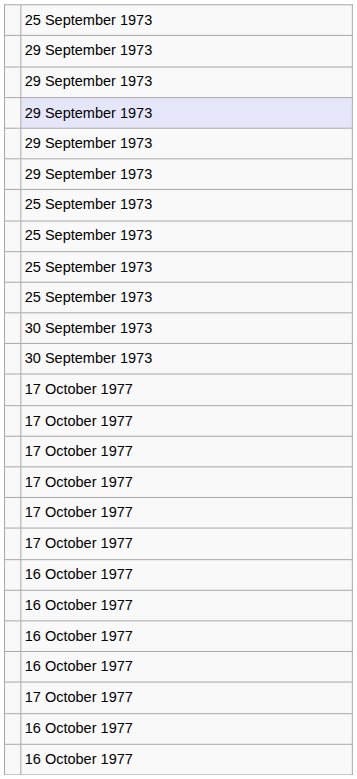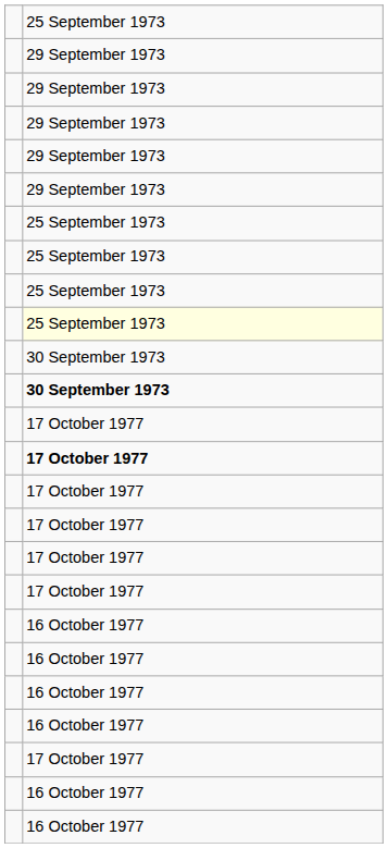row 4 | column 2: lavender background -> no background
row 10 | column 2: no background -> lightyellow background
row 12 | column 2: normal -> bold
row 14 | column 2: normal -> bold
